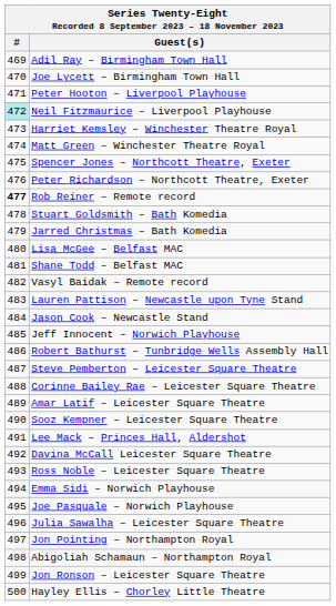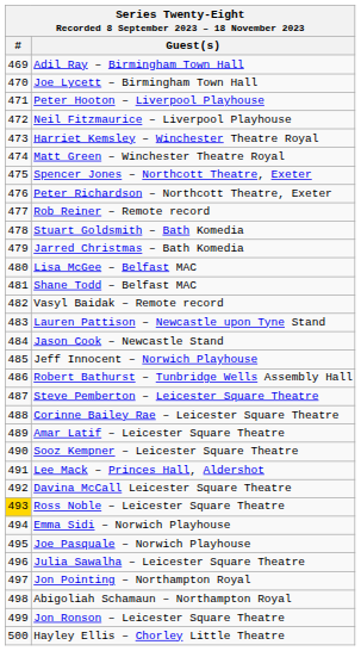Neil Fitzmaurice – Liverpool Playhouse | #: paleturquoise background -> no background
Rob Reiner – Remote record | #: bold -> normal
Ross Noble – Leicester Square Theatre | #: no background -> gold background
